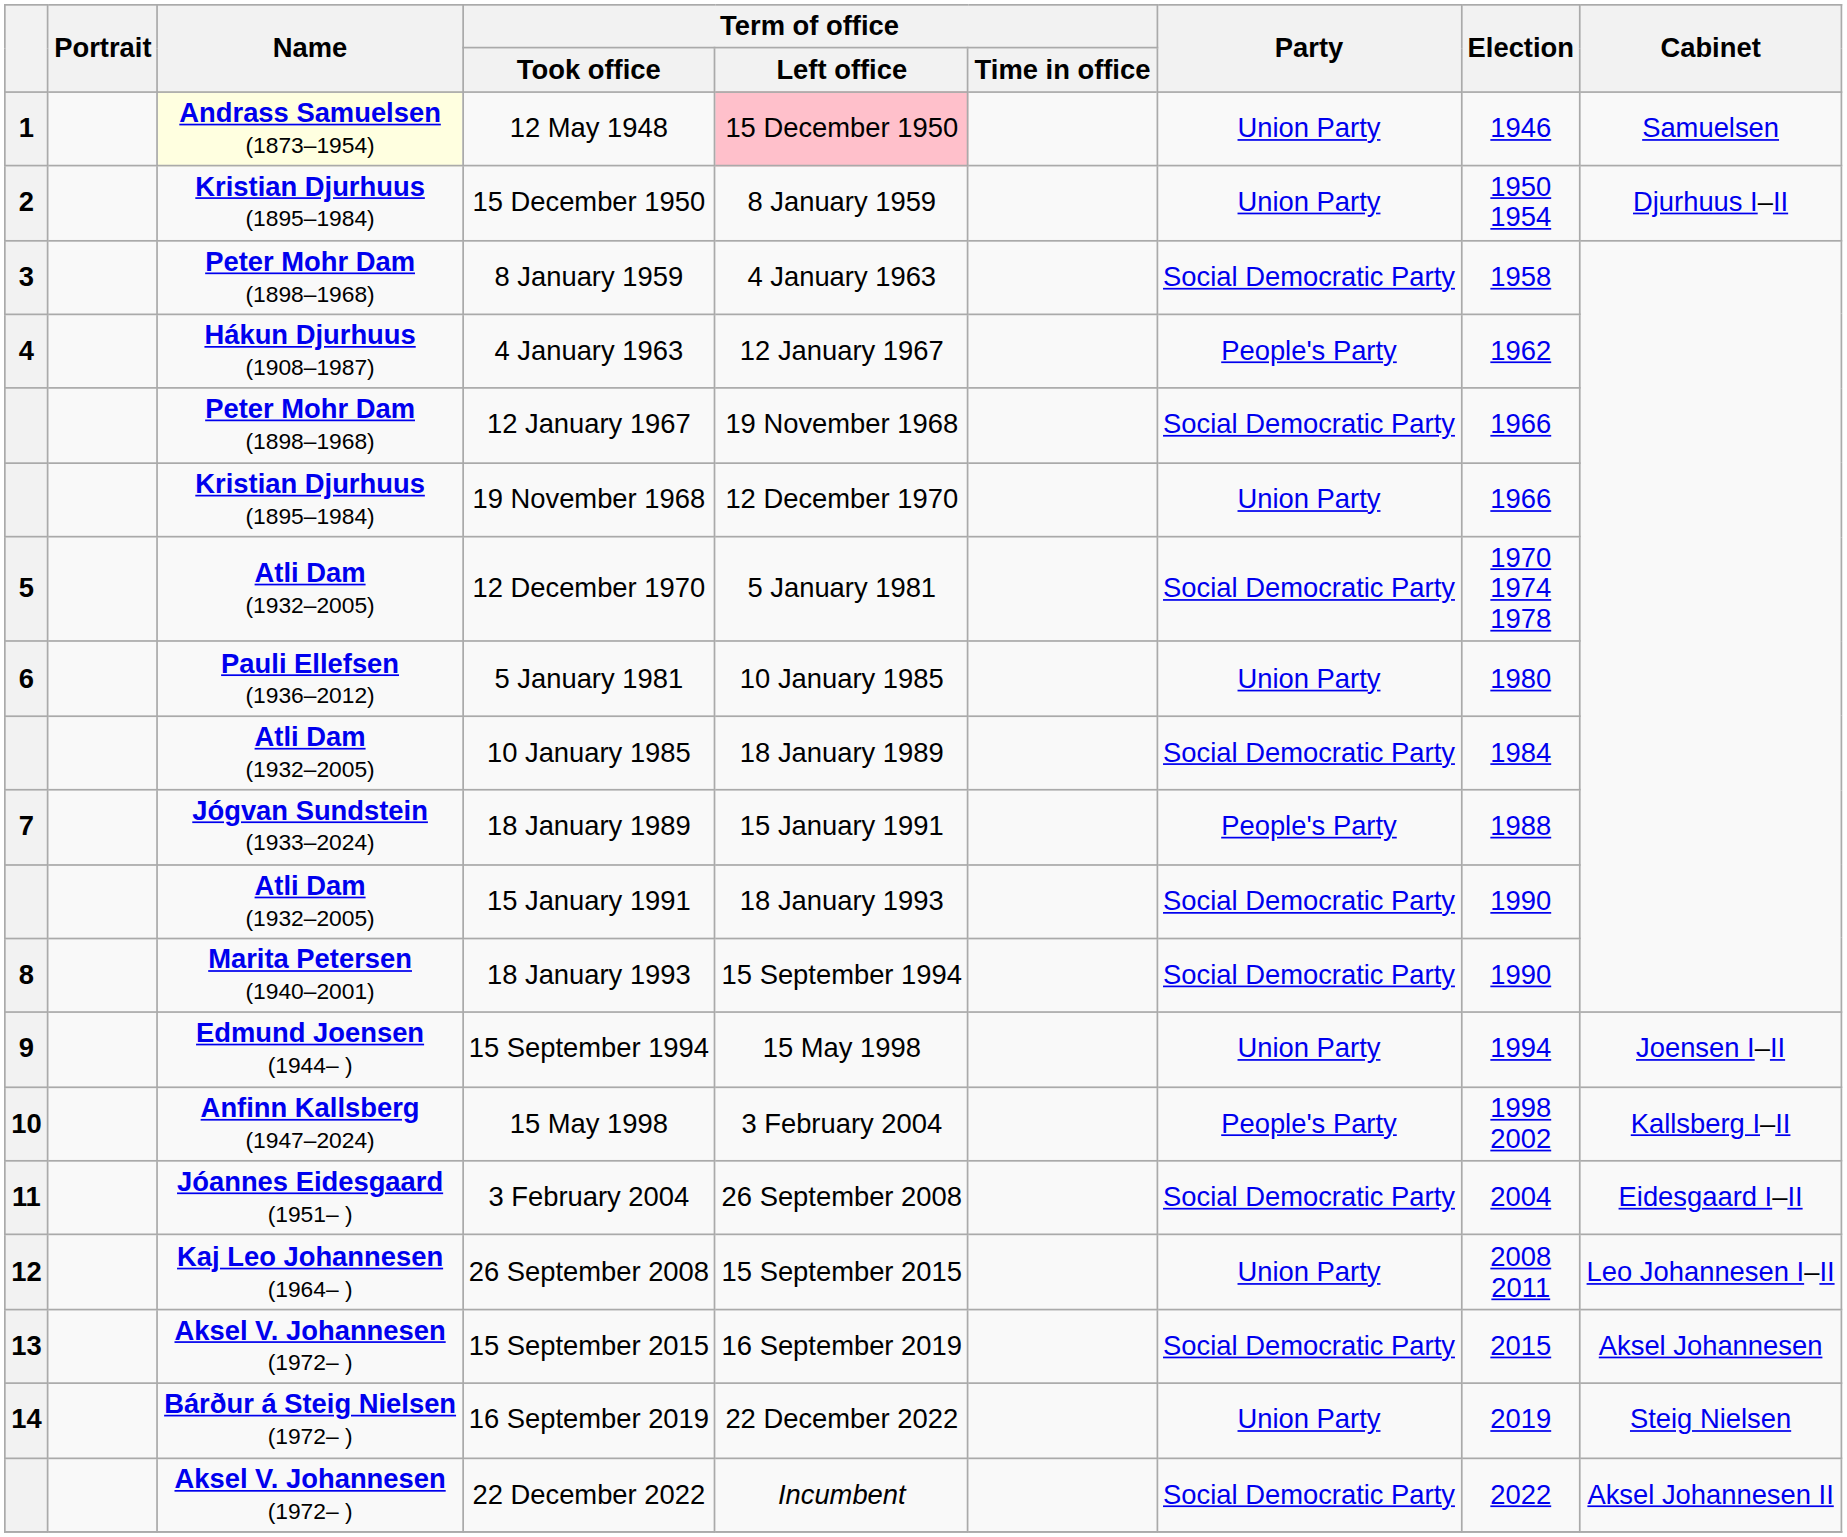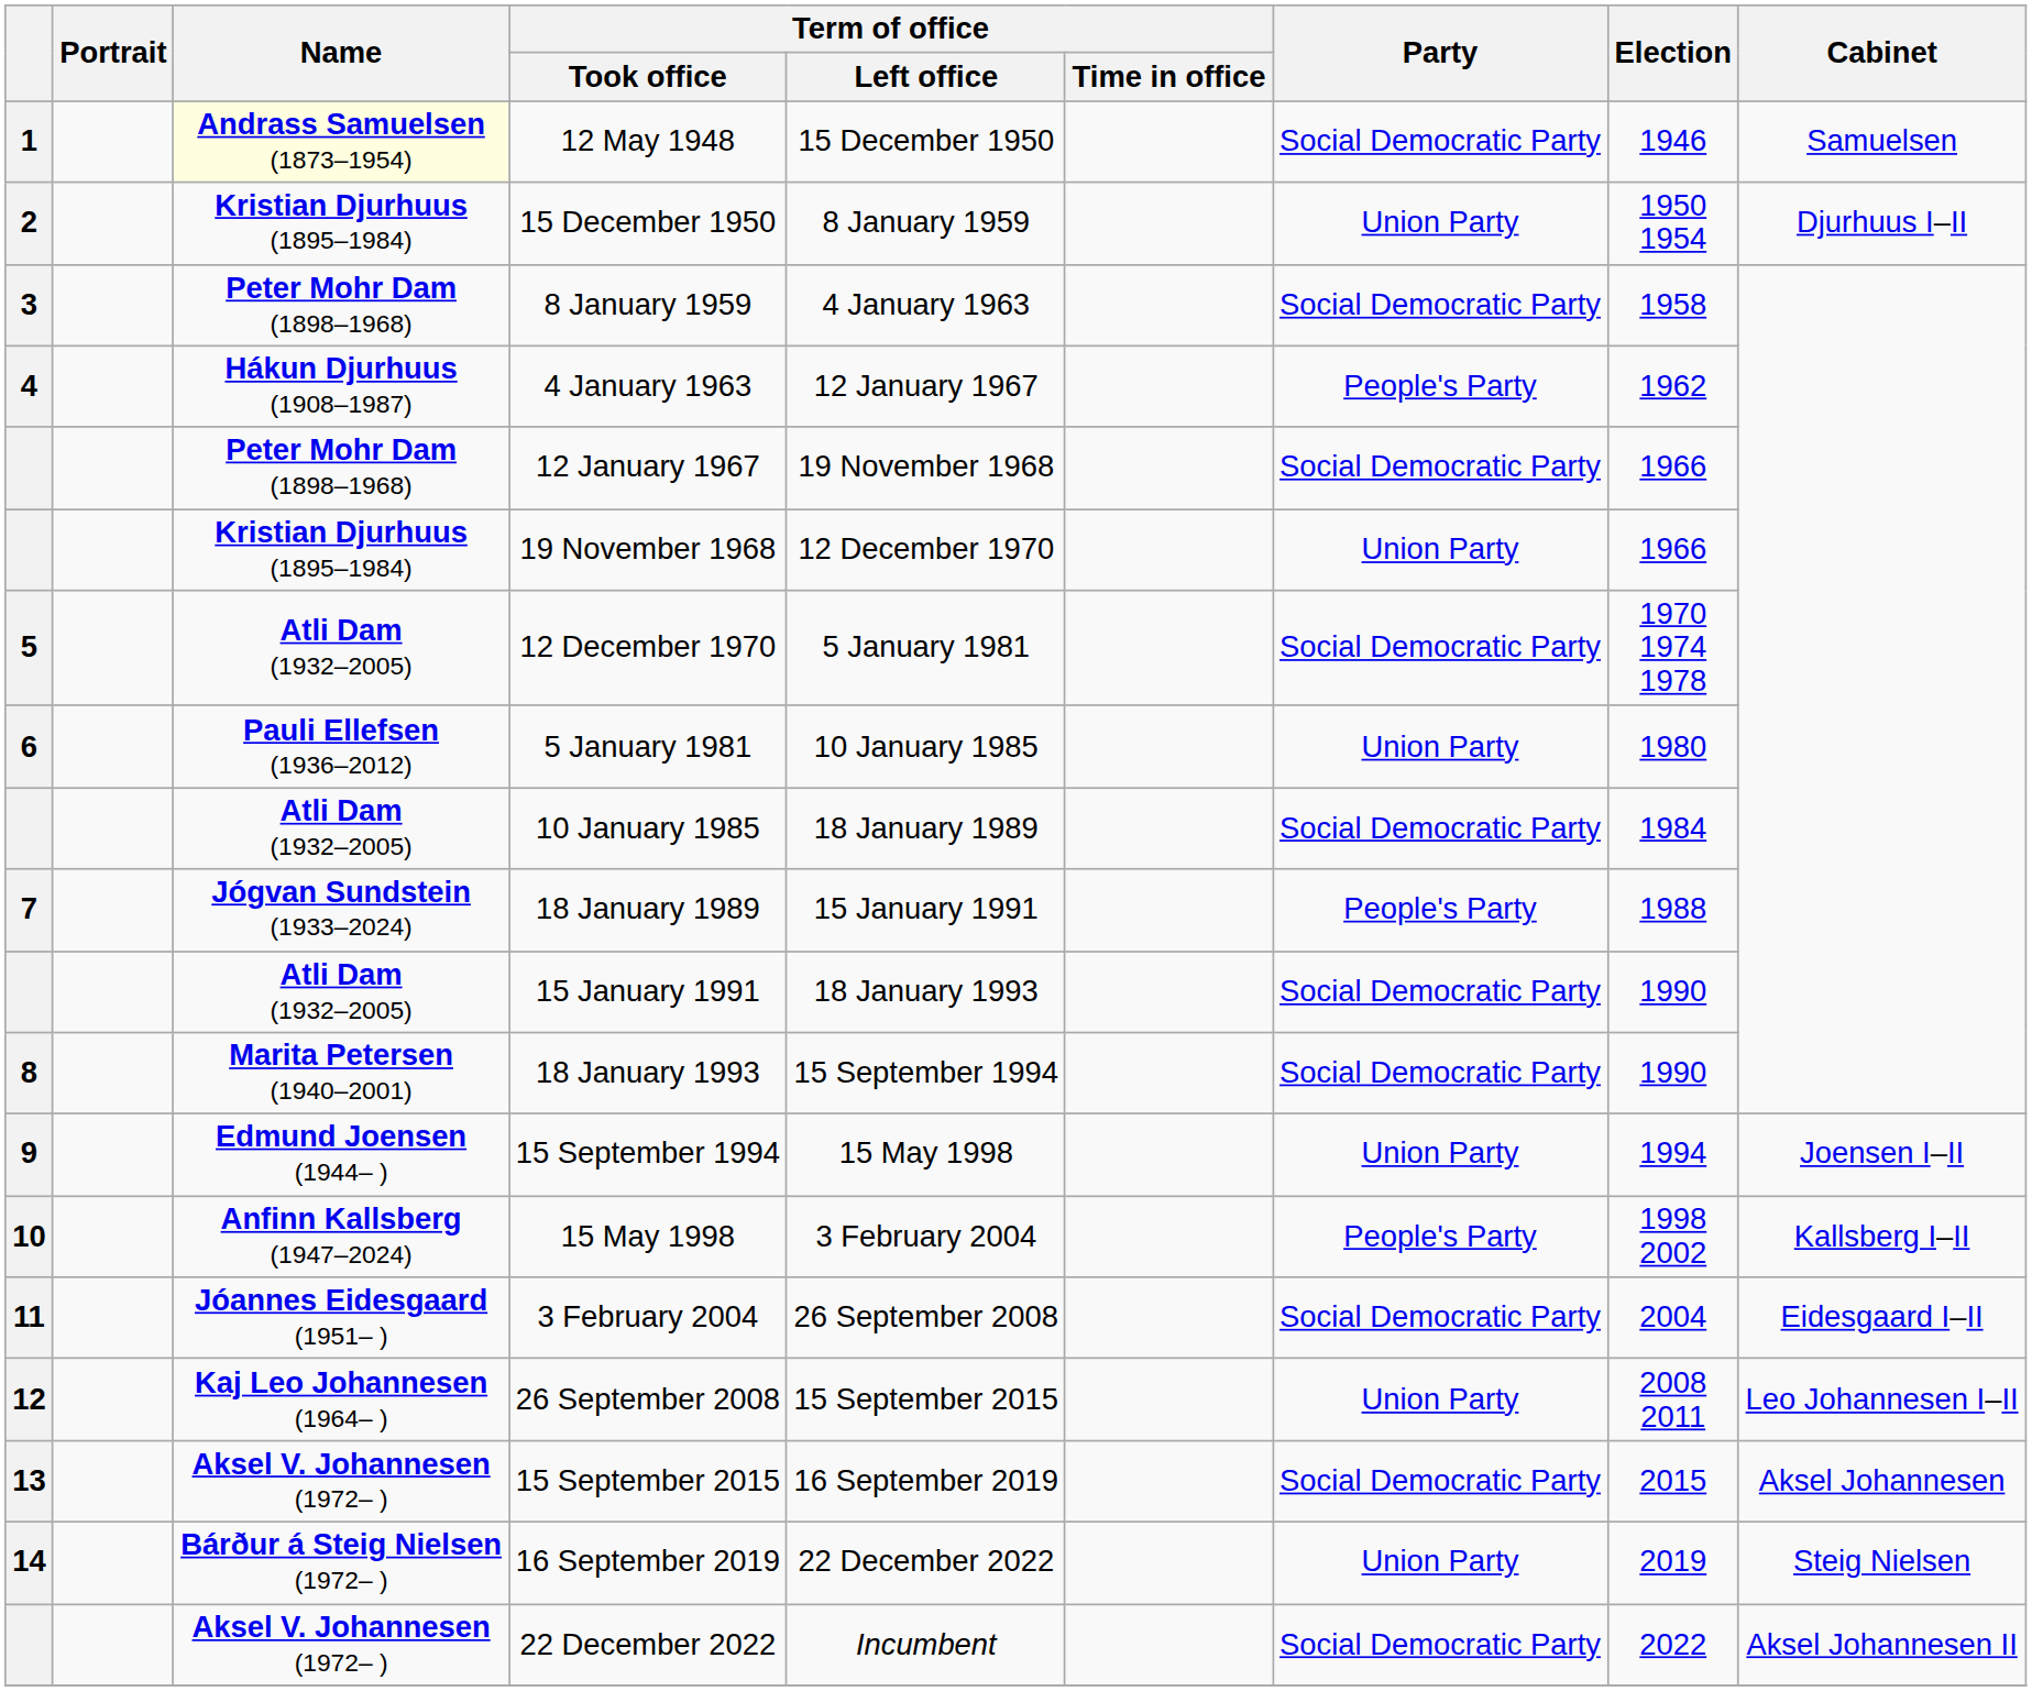12 May 1948 | Term of office / Left office: pink background -> no background
12 May 1948 | Party: Union Party -> Social Democratic Party
